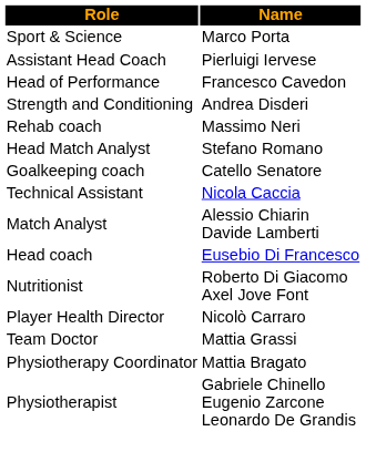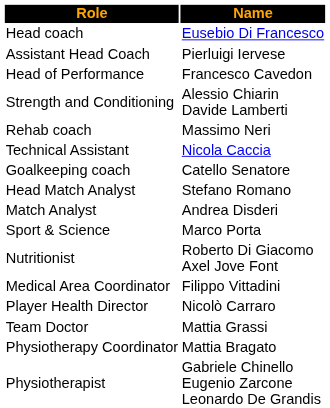rows swapped: Head coach <-> Sport & Science
Strength and Conditioning | Name: Andrea Disderi -> Alessio Chiarin Davide Lamberti
rows swapped: Technical Assistant <-> Head Match Analyst
Match Analyst | Name: Alessio Chiarin Davide Lamberti -> Andrea Disderi
+ row: Medical Area Coordinator | Filippo Vittadini
